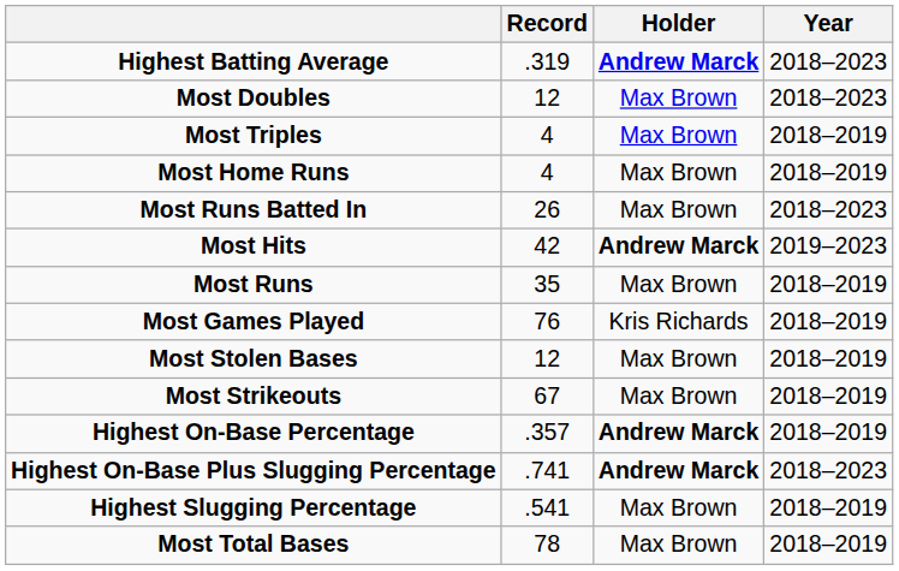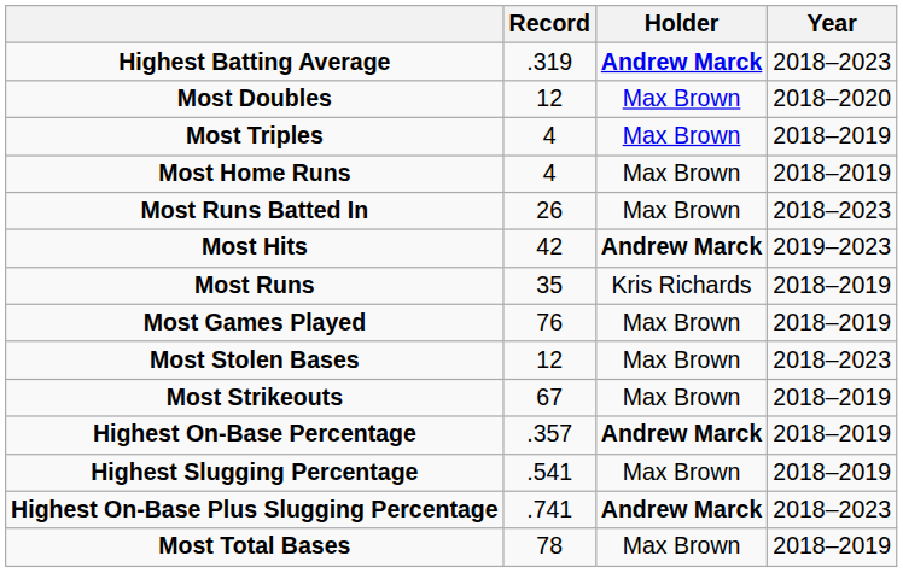Most Doubles | Year: 2018–2023 -> 2018–2020
Most Runs | Holder: Max Brown -> Kris Richards
Most Games Played | Holder: Kris Richards -> Max Brown
Most Stolen Bases | Year: 2018–2019 -> 2018–2023
rows swapped: Highest Slugging Percentage <-> Highest On-Base Plus Slugging Percentage
